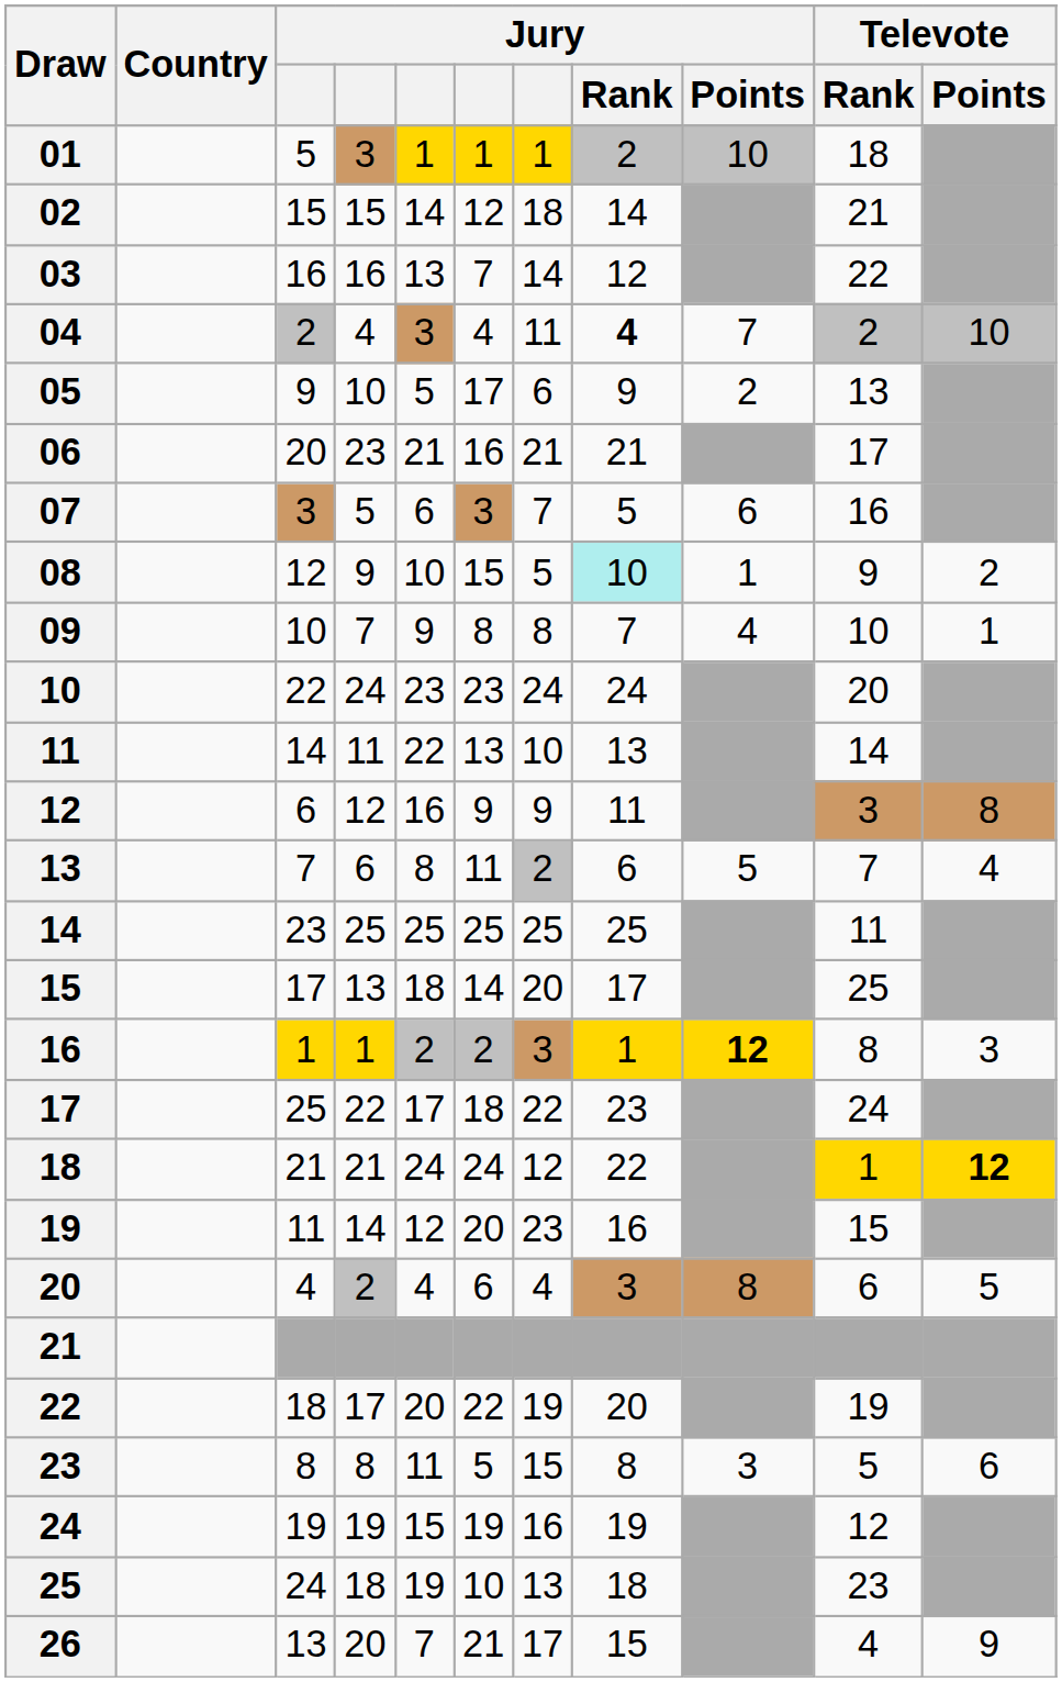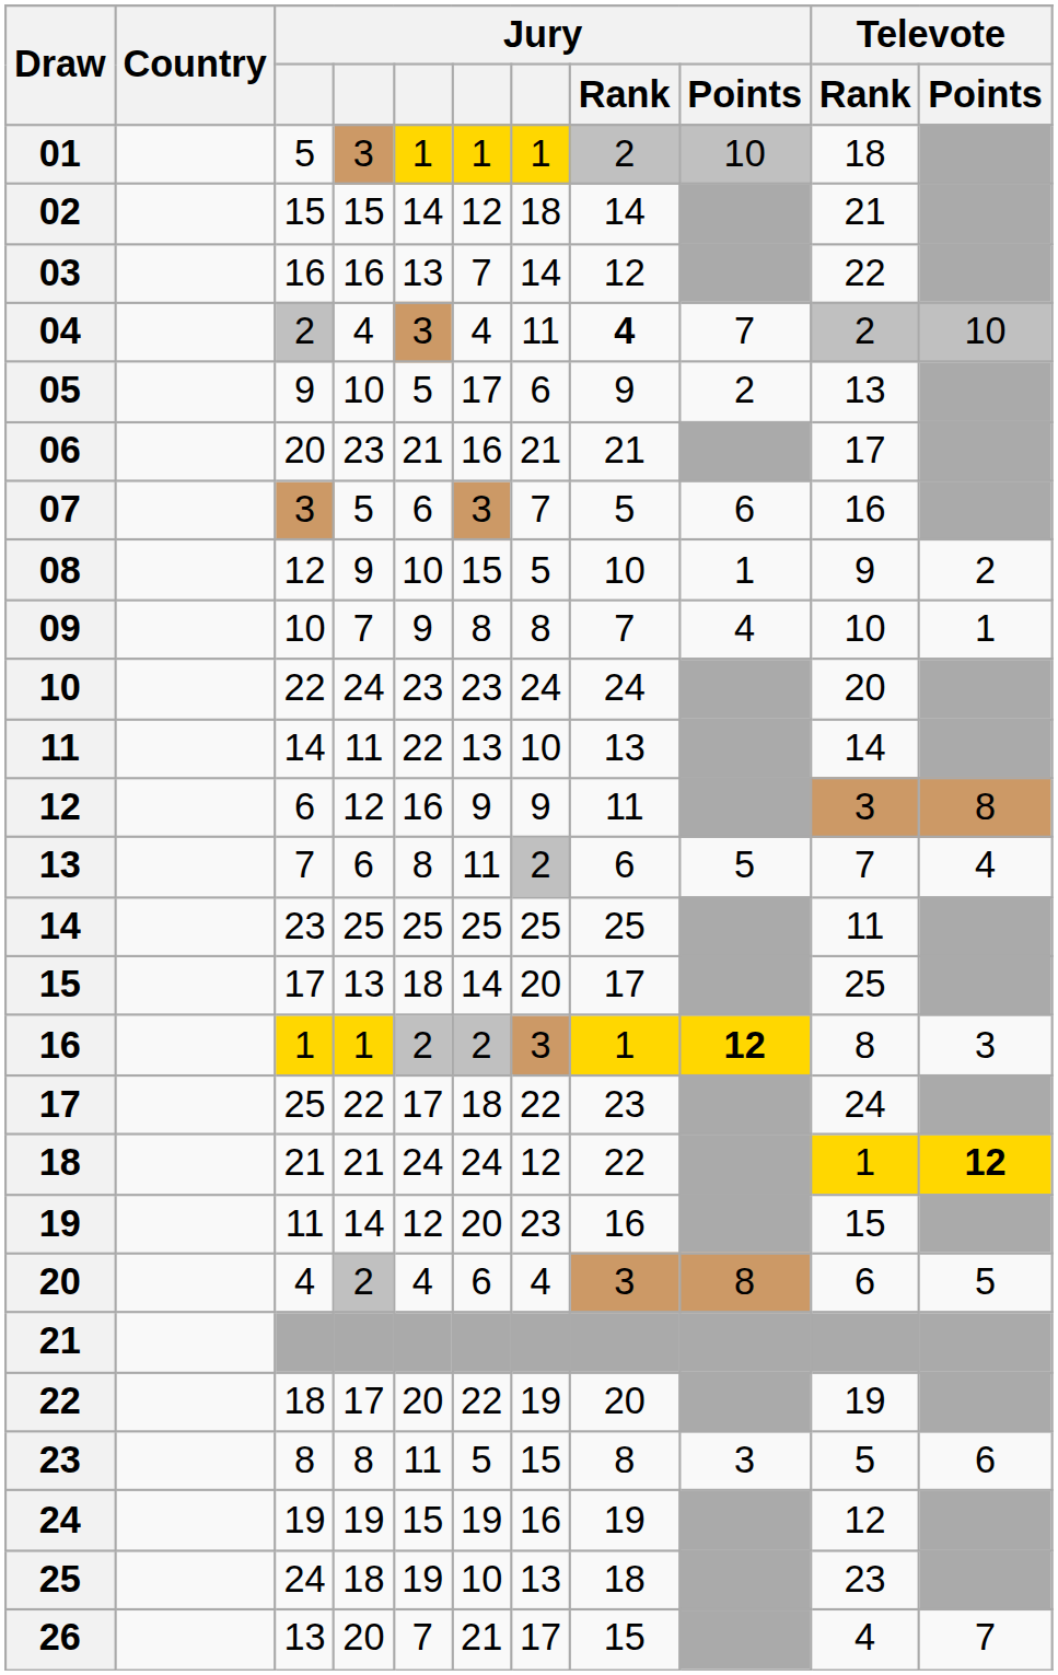08 | Jury / Rank: paleturquoise background -> no background
26 | Televote / Points: 9 -> 7
